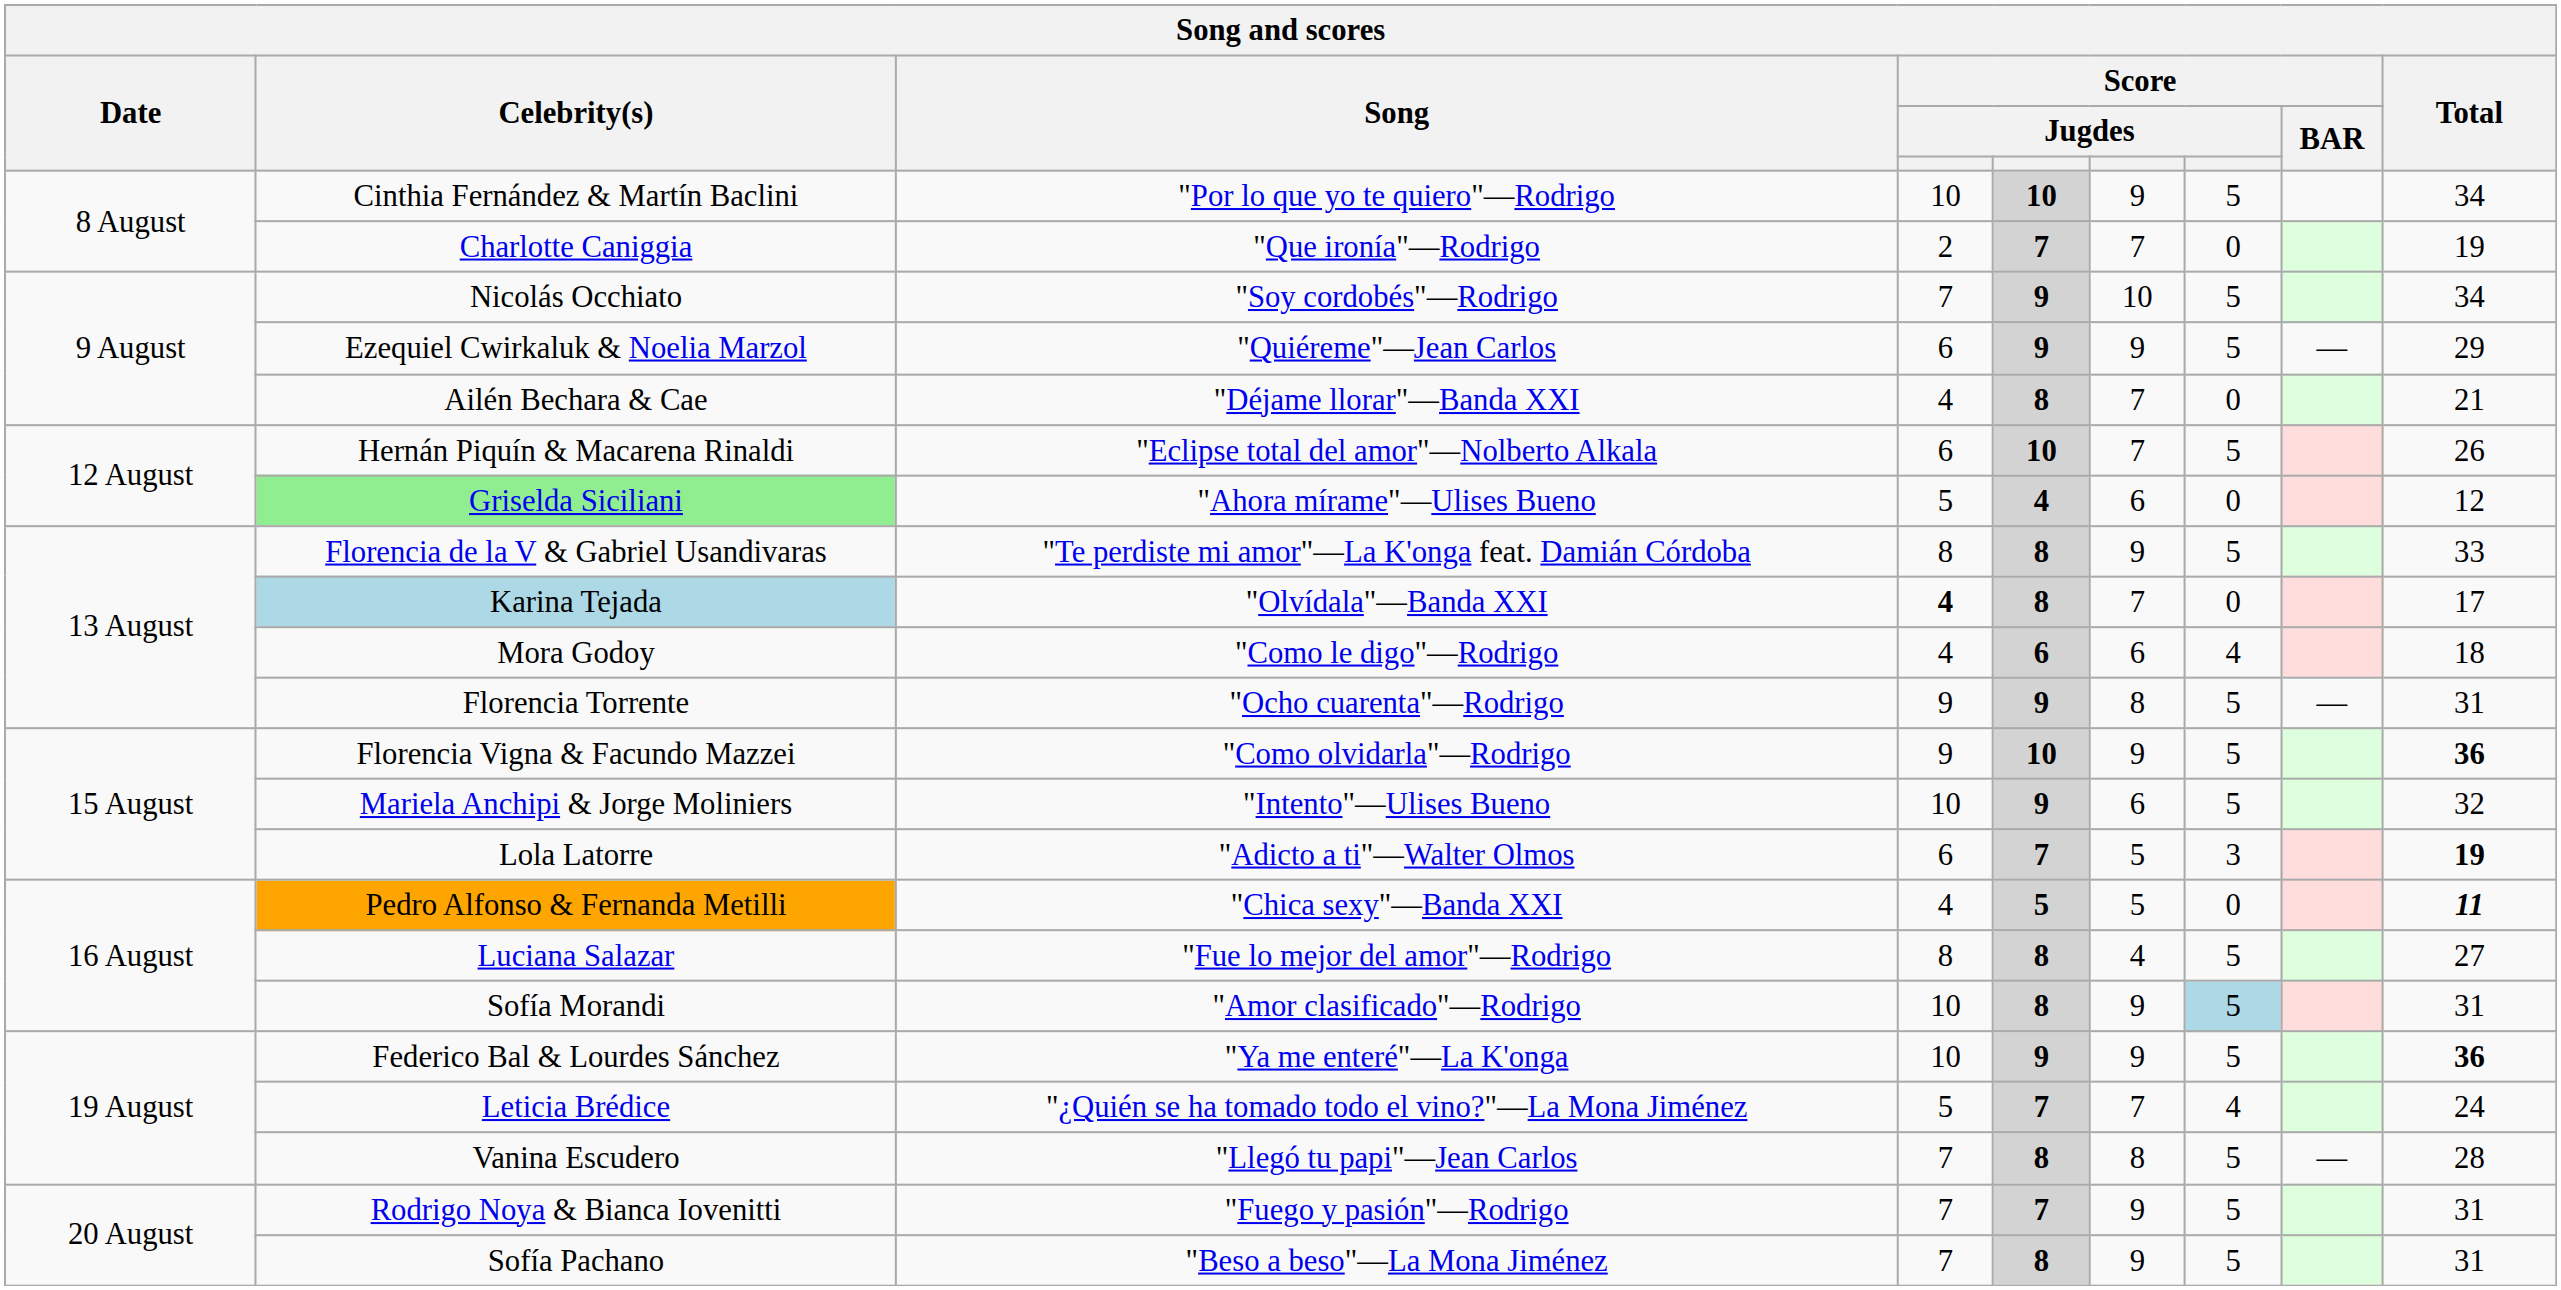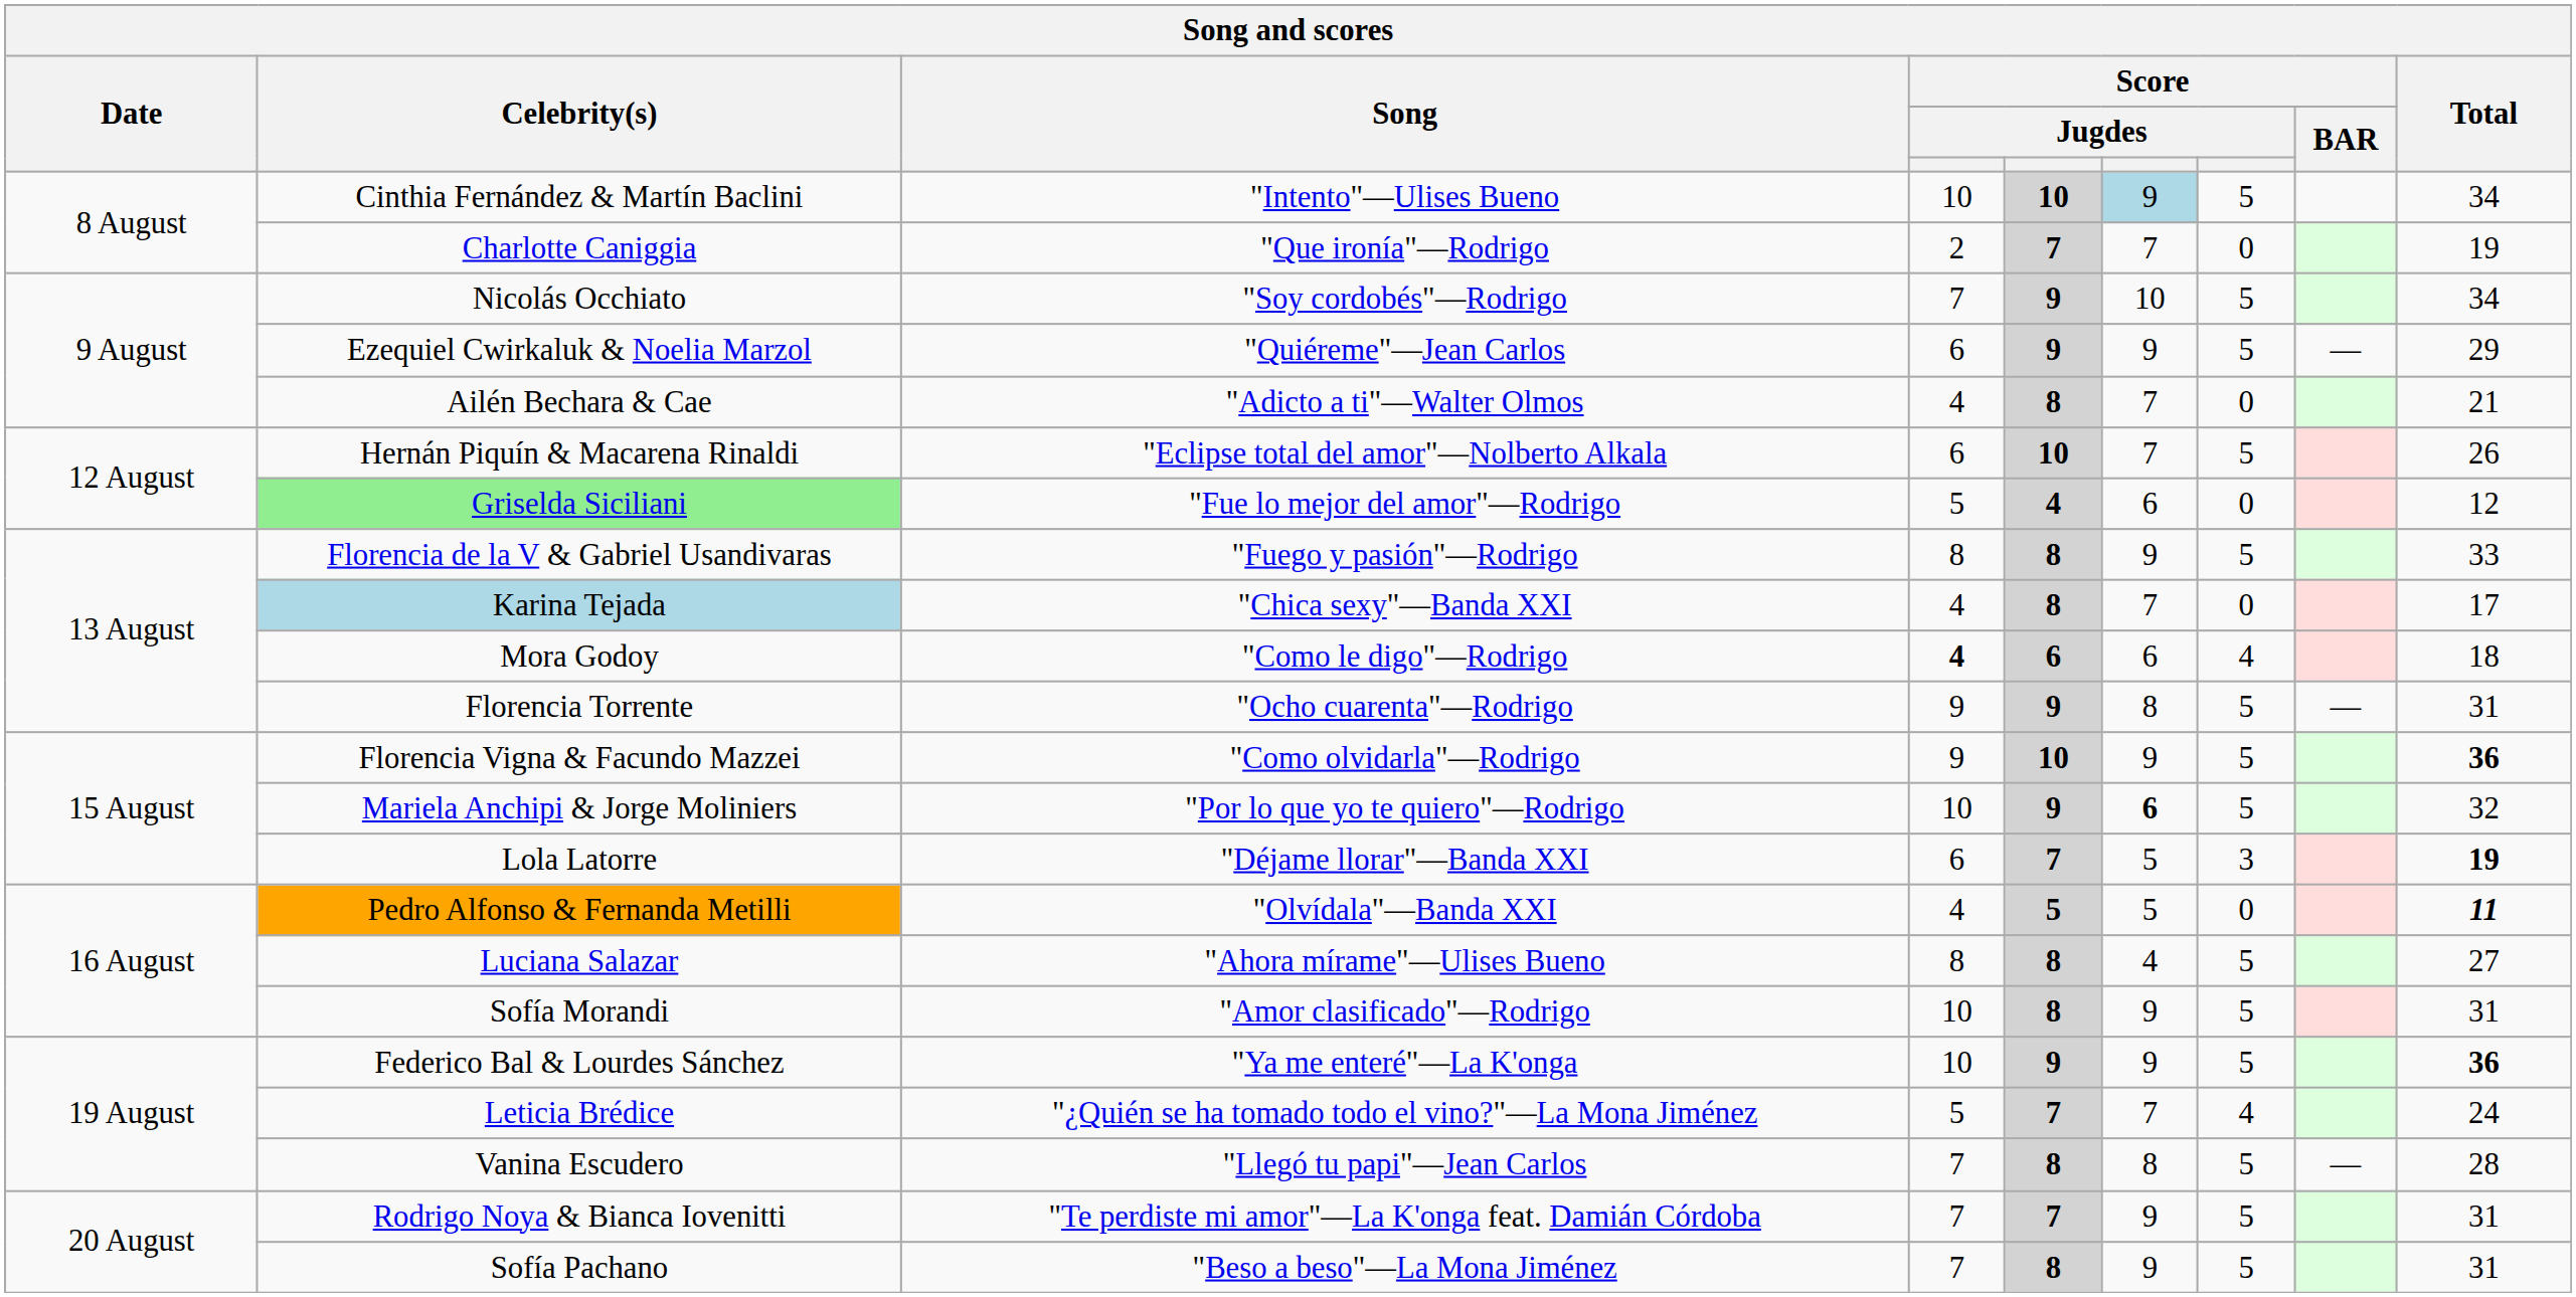Cinthia Fernández & Martín Baclini | Song: "Por lo que yo te quiero"—Rodrigo -> "Intento"—Ulises Bueno
Cinthia Fernández & Martín Baclini | column 6: no background -> lightblue background
Ailén Bechara & Cae | Song: "Déjame llorar"—Banda XXI -> "Adicto a ti"—Walter Olmos
Griselda Siciliani | Song: "Ahora mírame"—Ulises Bueno -> "Fue lo mejor del amor"—Rodrigo
Florencia de la V & Gabriel Usandivaras | Song: "Te perdiste mi amor"—La K'onga feat. Damián Córdoba -> "Fuego y pasión"—Rodrigo
Karina Tejada | Song: "Olvídala"—Banda XXI -> "Chica sexy"—Banda XXI
Karina Tejada | column 4: bold -> normal
Mora Godoy | column 4: normal -> bold
Mariela Anchipi & Jorge Moliniers | Song: "Intento"—Ulises Bueno -> "Por lo que yo te quiero"—Rodrigo
Mariela Anchipi & Jorge Moliniers | column 6: normal -> bold
Lola Latorre | Song: "Adicto a ti"—Walter Olmos -> "Déjame llorar"—Banda XXI
Pedro Alfonso & Fernanda Metilli | Song: "Chica sexy"—Banda XXI -> "Olvídala"—Banda XXI
Luciana Salazar | Song: "Fue lo mejor del amor"—Rodrigo -> "Ahora mírame"—Ulises Bueno
Sofía Morandi | column 7: lightblue background -> no background
Rodrigo Noya & Bianca Iovenitti | Song: "Fuego y pasión"—Rodrigo -> "Te perdiste mi amor"—La K'onga feat. Damián Córdoba
